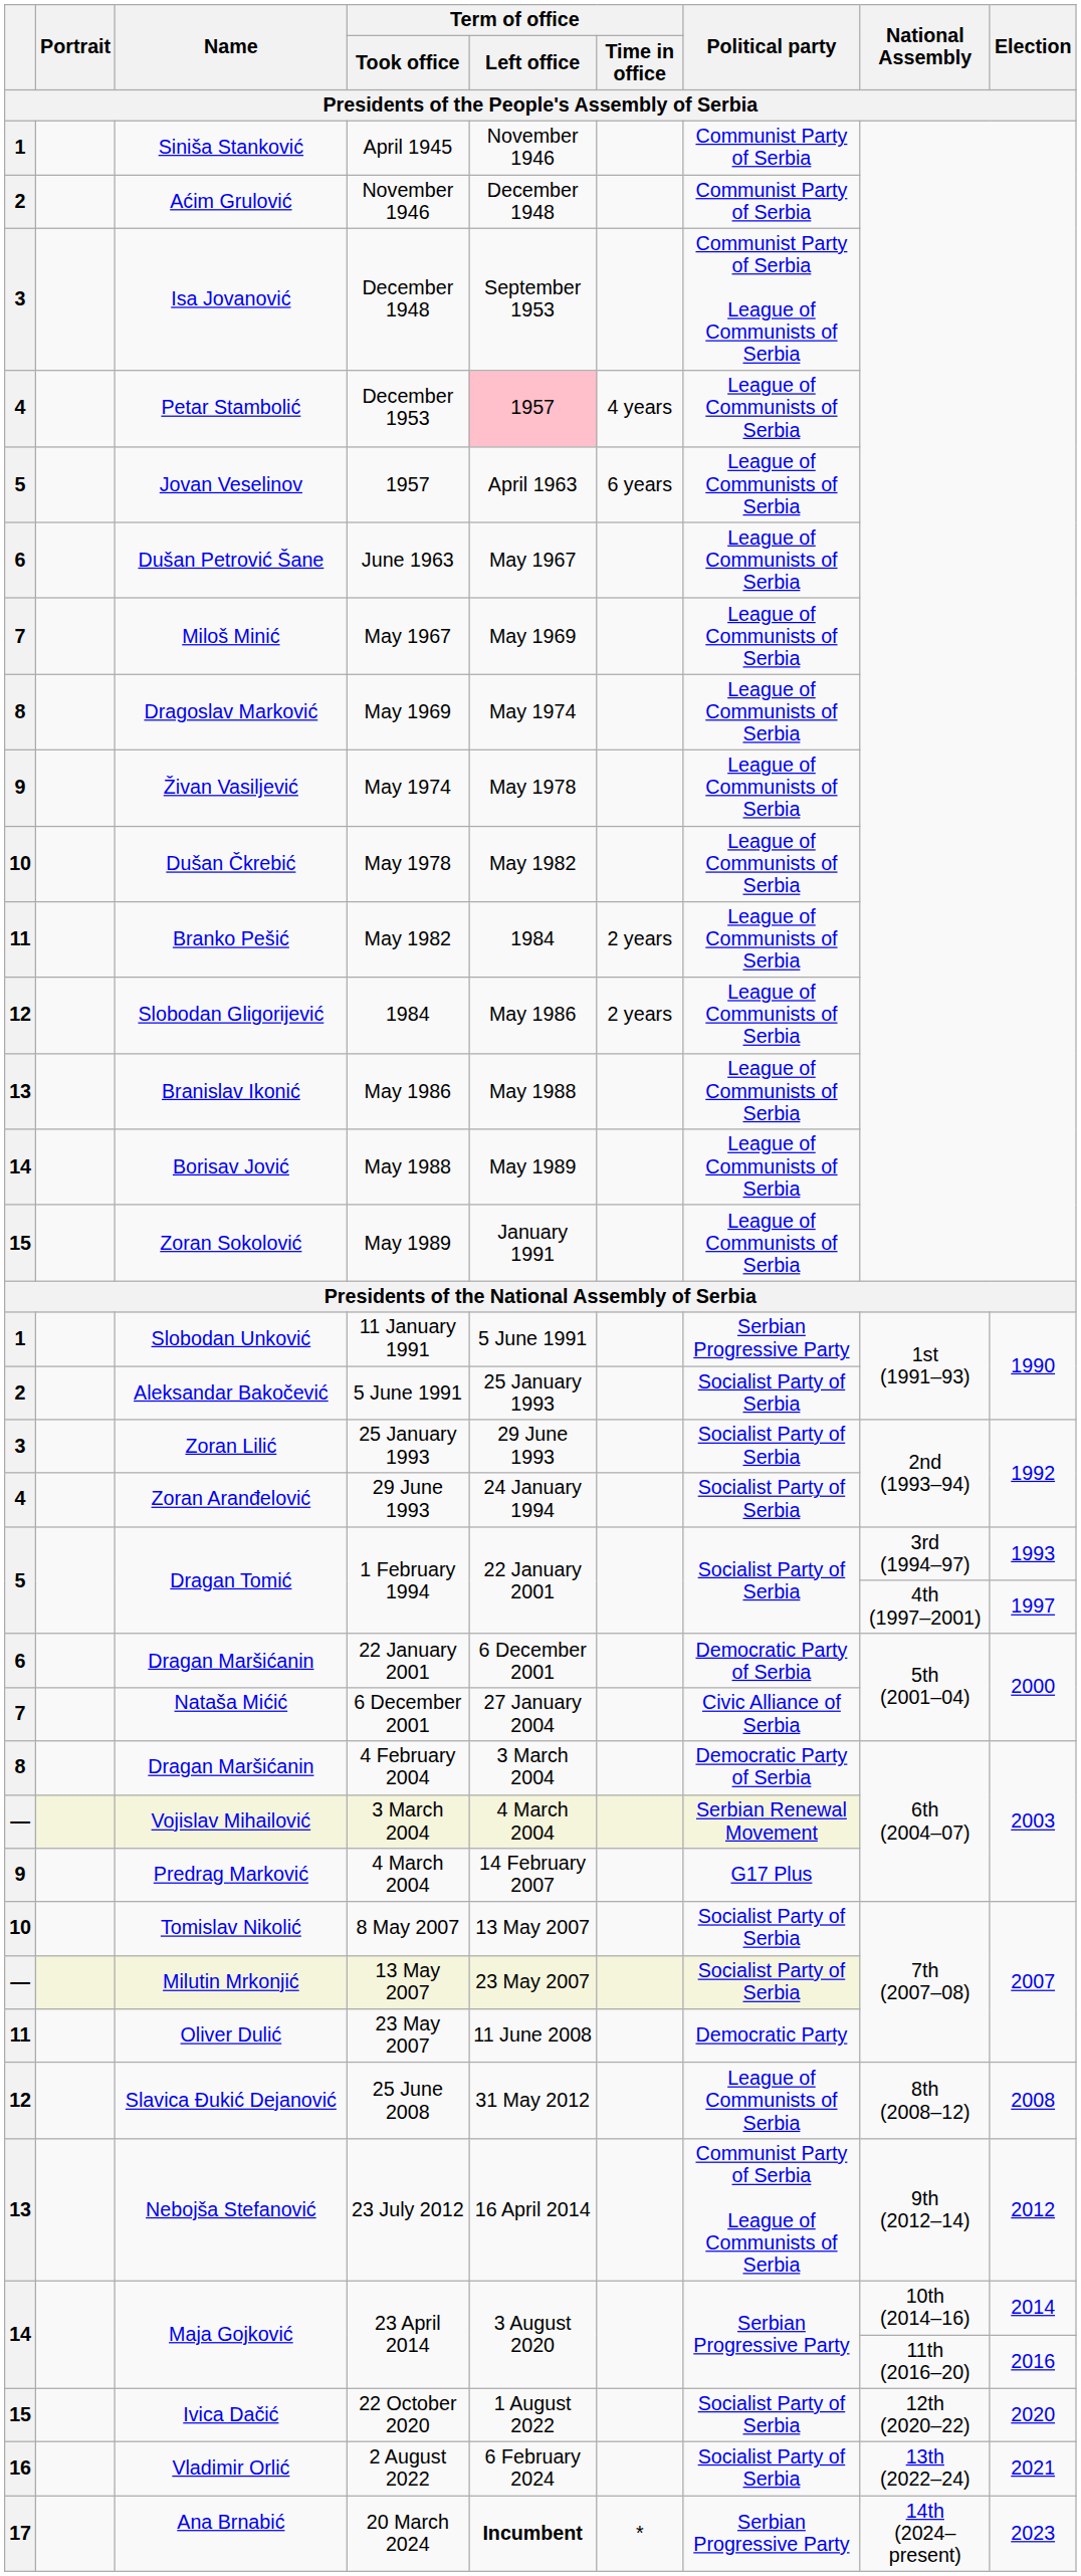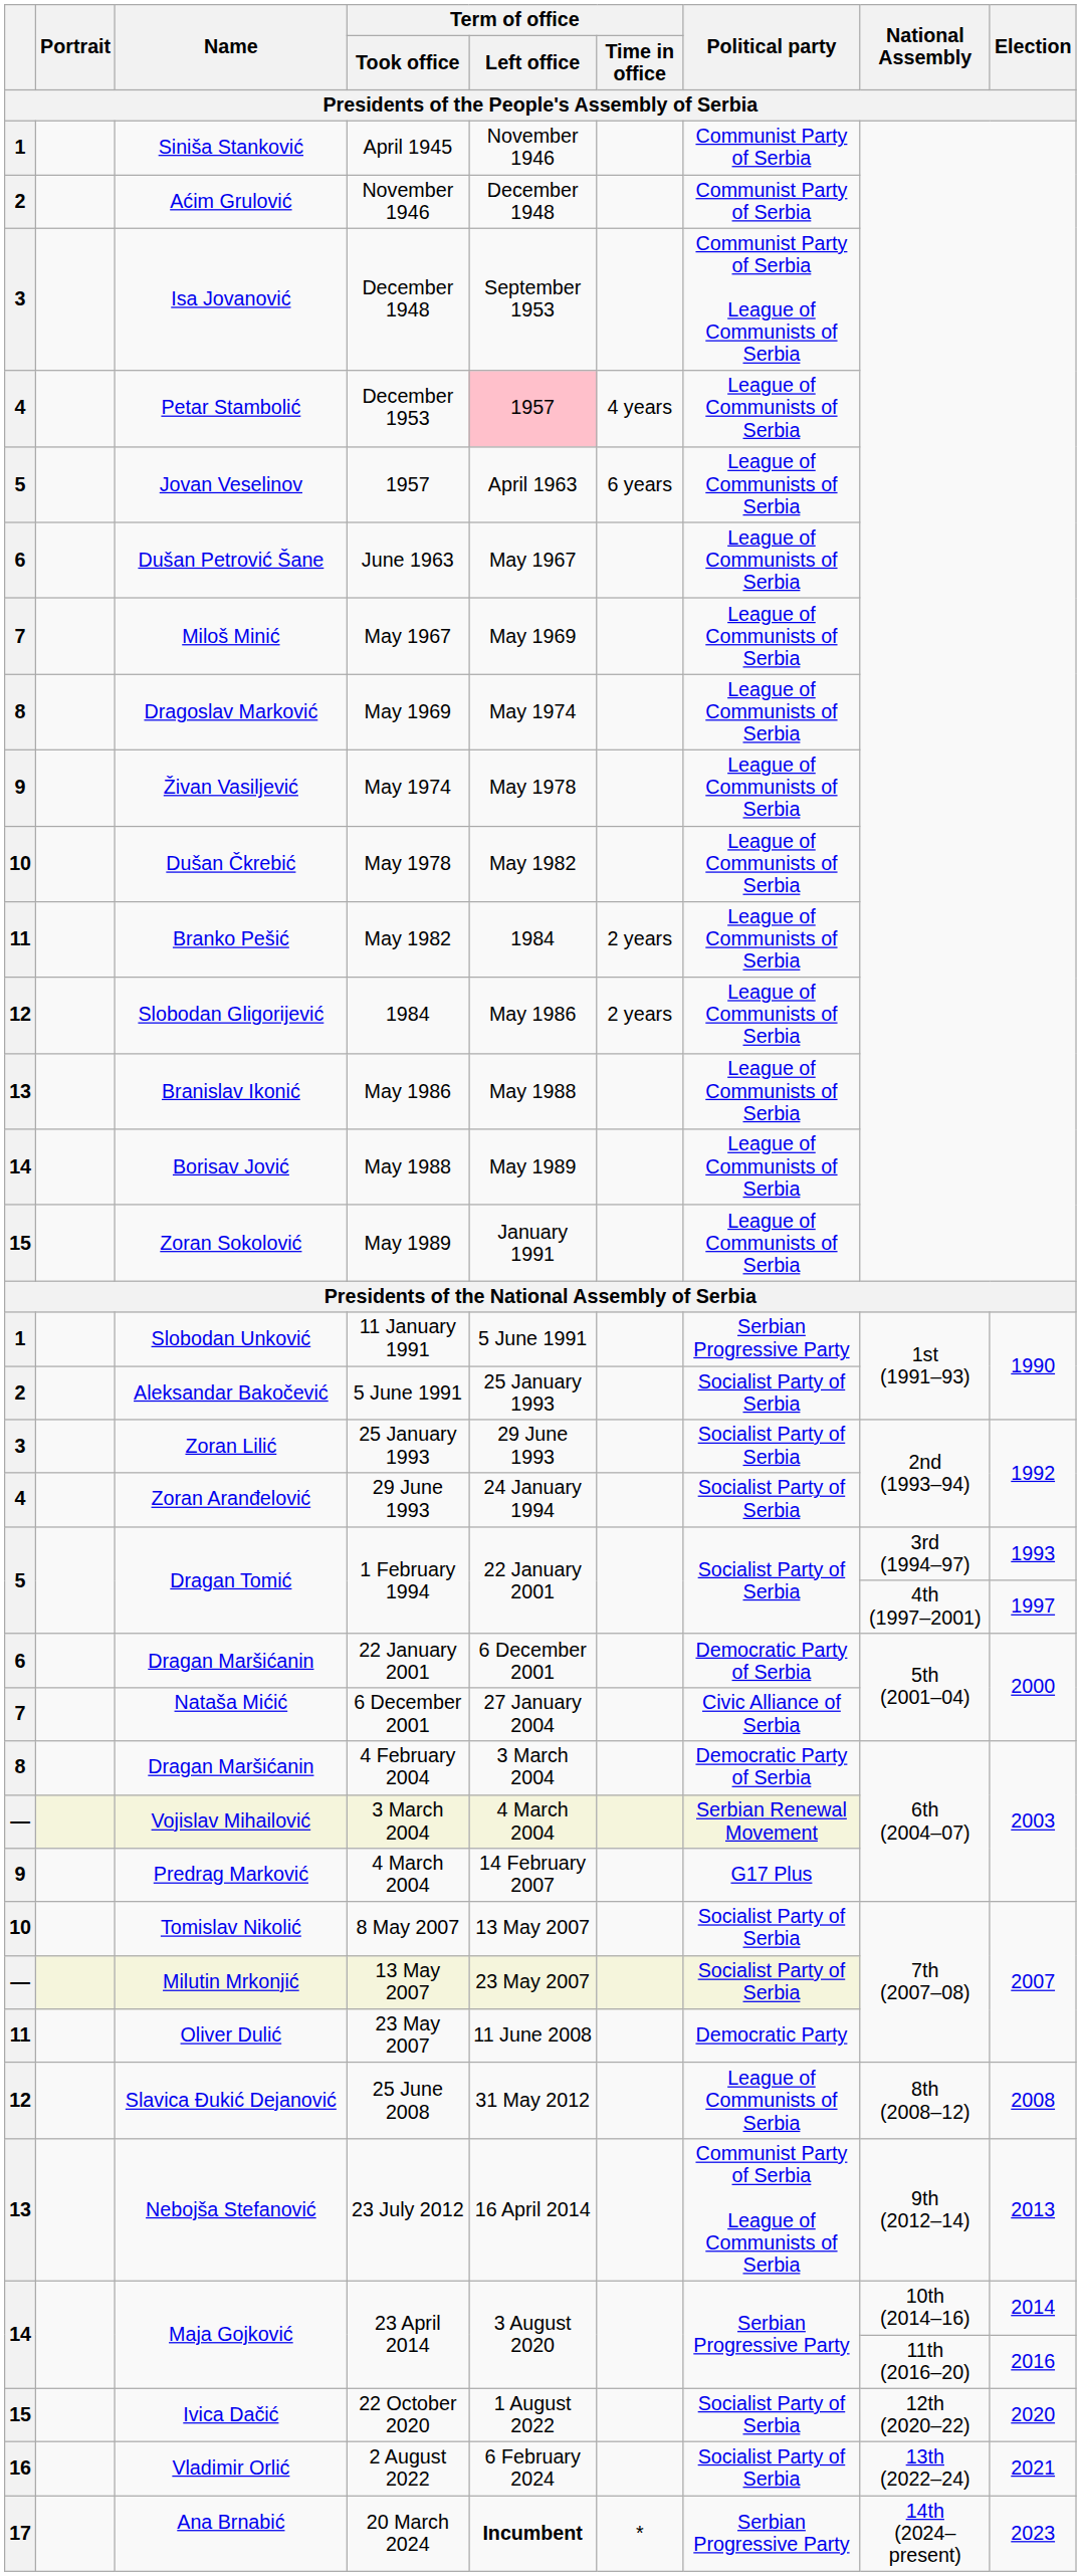23 July 2012 | Election: 2012 -> 2013
